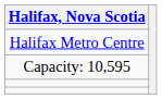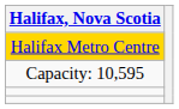row 2 | Halifax, Nova Scotia: no background -> gold background
